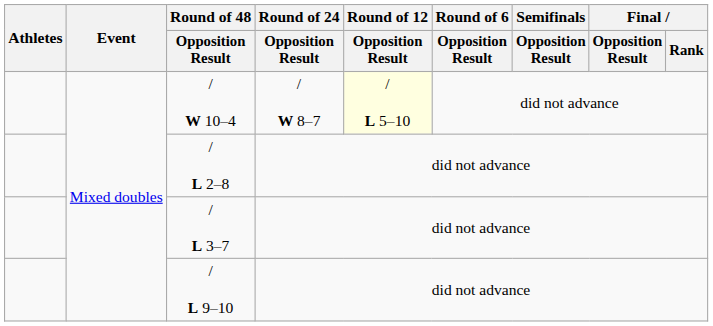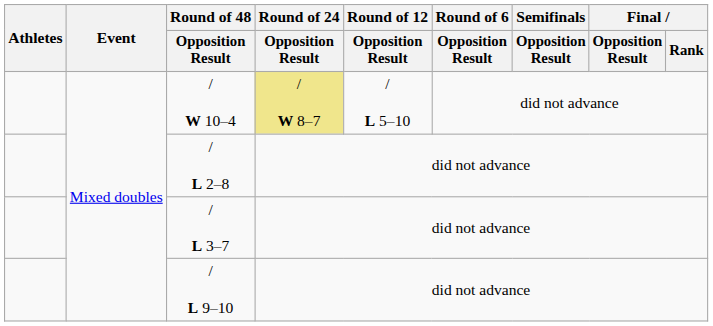/ W 10–4 | Round of 24 / Opposition Result: no background -> khaki background
/ W 10–4 | Round of 12 / Opposition Result: lightyellow background -> no background
